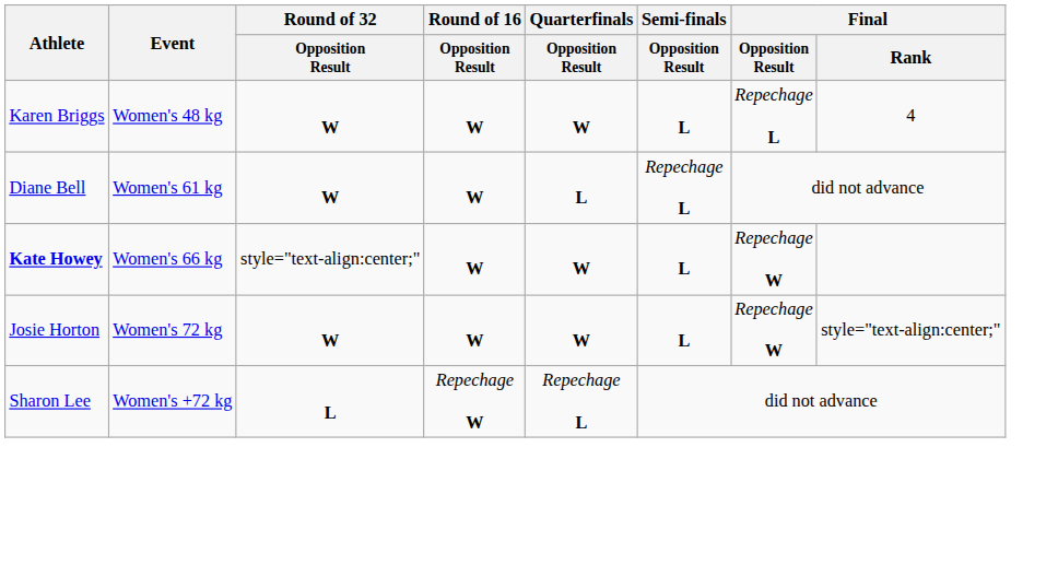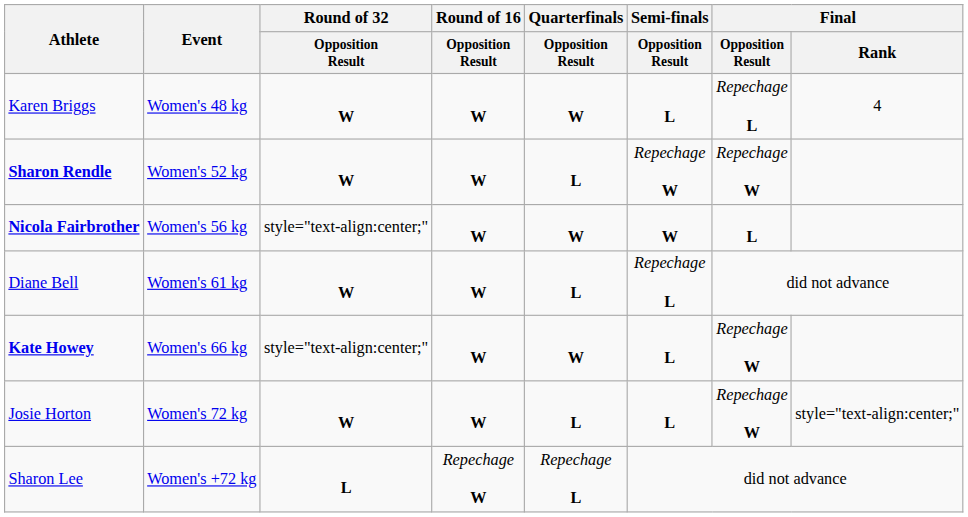+ row: Sharon Rendle | Women's 52 kg | W | W | L | Repechage W | Repechage W
+ row: Nicola Fairbrother | Women's 56 kg | style="text-align:center;" | W | W | W | L
Josie Horton | Quarterfinals / Opposition Result: W -> L
